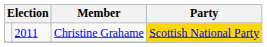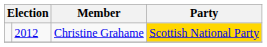Christine Grahame | column 2: 2011 -> 2012
